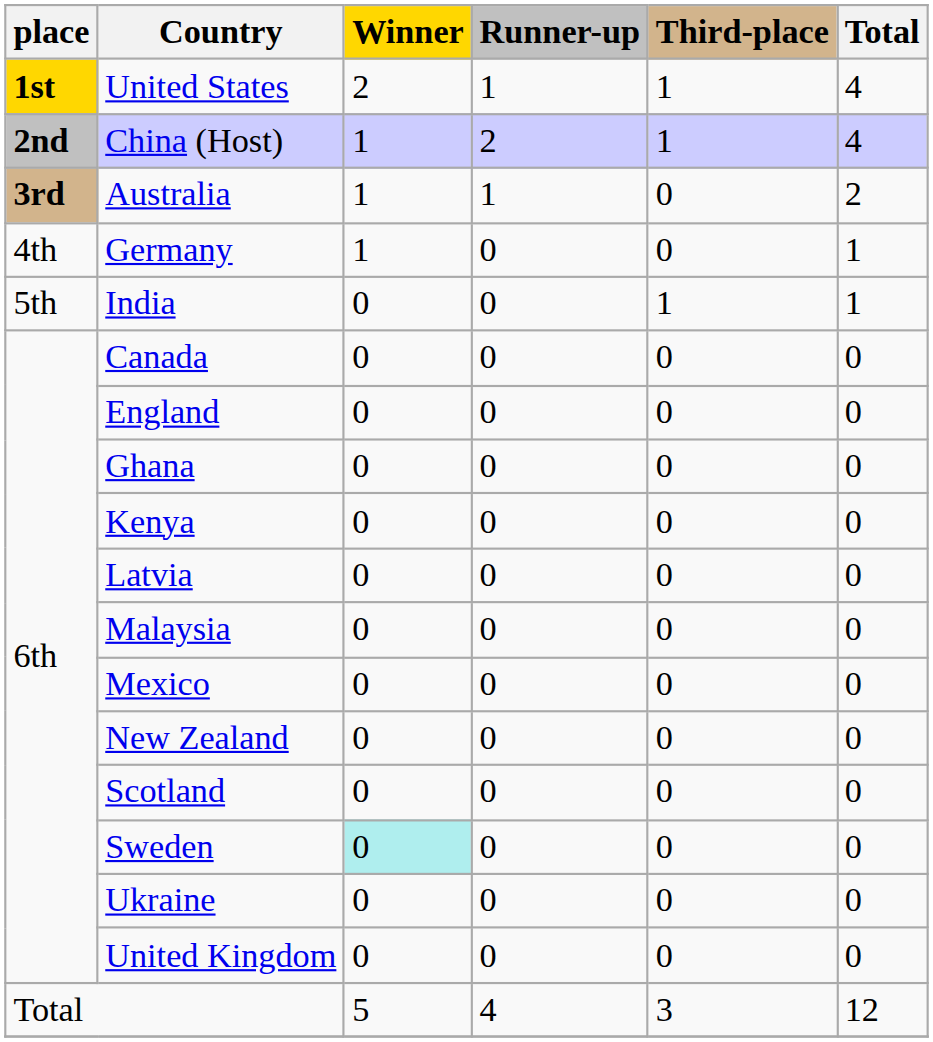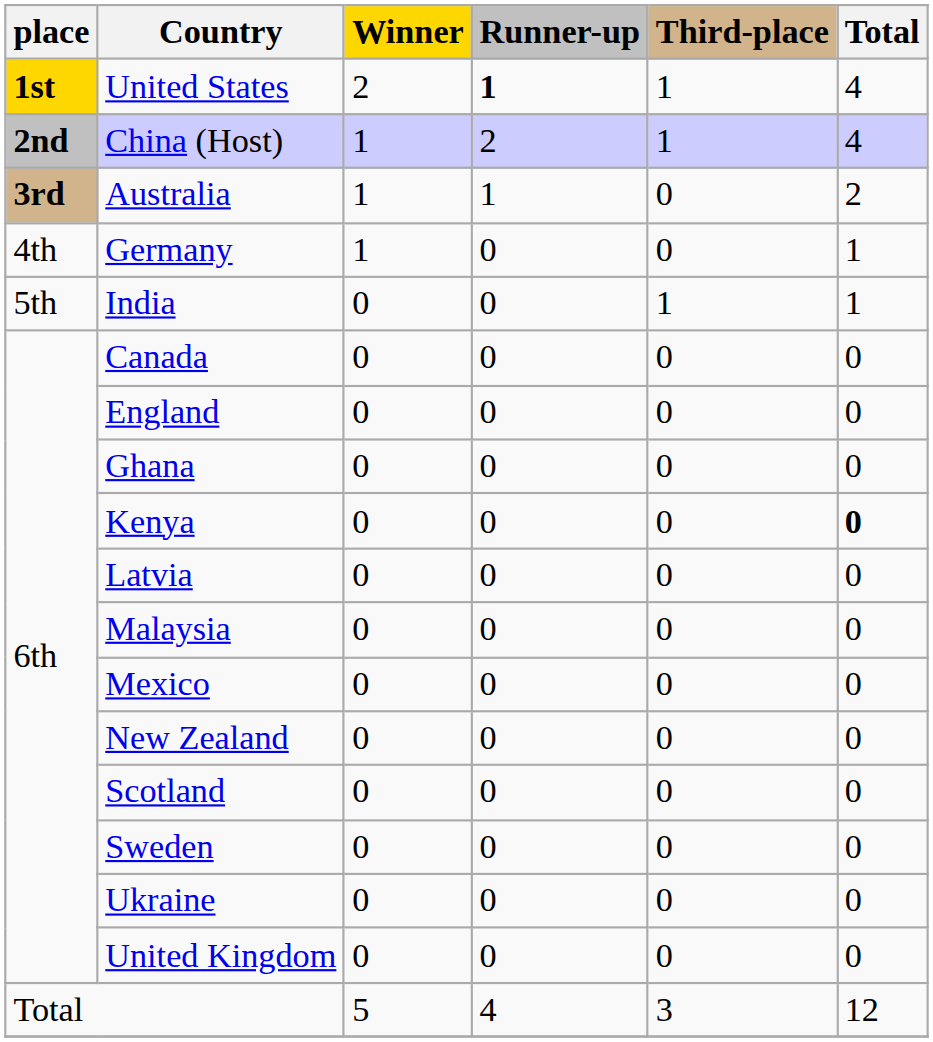United States | Runner-up: normal -> bold
Kenya | Total: normal -> bold
Sweden | Winner: paleturquoise background -> no background
